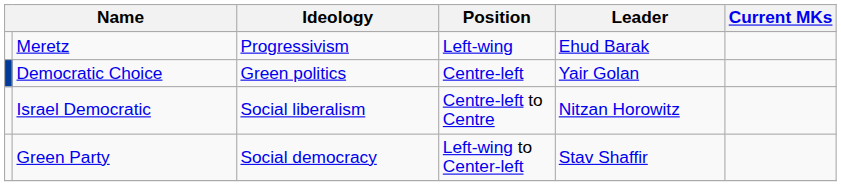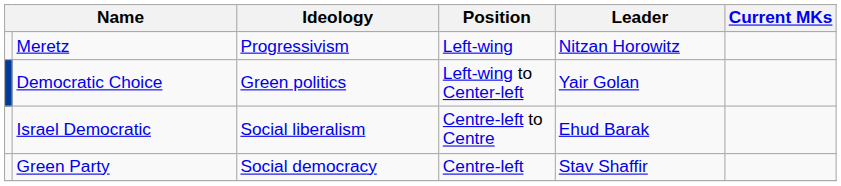Meretz | Leader: Ehud Barak -> Nitzan Horowitz
Democratic Choice | Position: Centre-left -> Left-wing to Center-left
Israel Democratic | Leader: Nitzan Horowitz -> Ehud Barak
Green Party | Position: Left-wing to Center-left -> Centre-left
